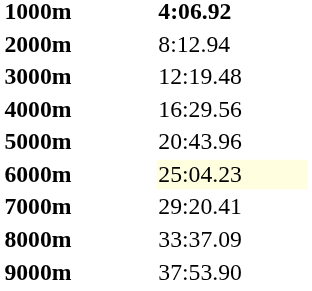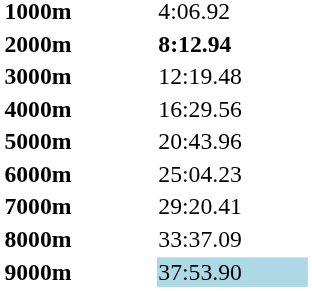1000m | column 2: bold -> normal
2000m | column 2: normal -> bold
6000m | column 2: lightyellow background -> no background
9000m | column 2: no background -> lightblue background
